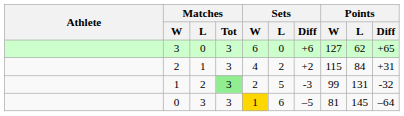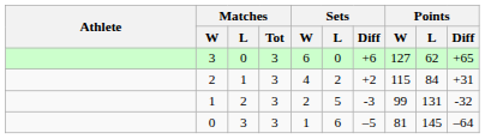row 5 | Matches / Tot: lightgreen background -> no background
row 6 | Sets / W: gold background -> no background
